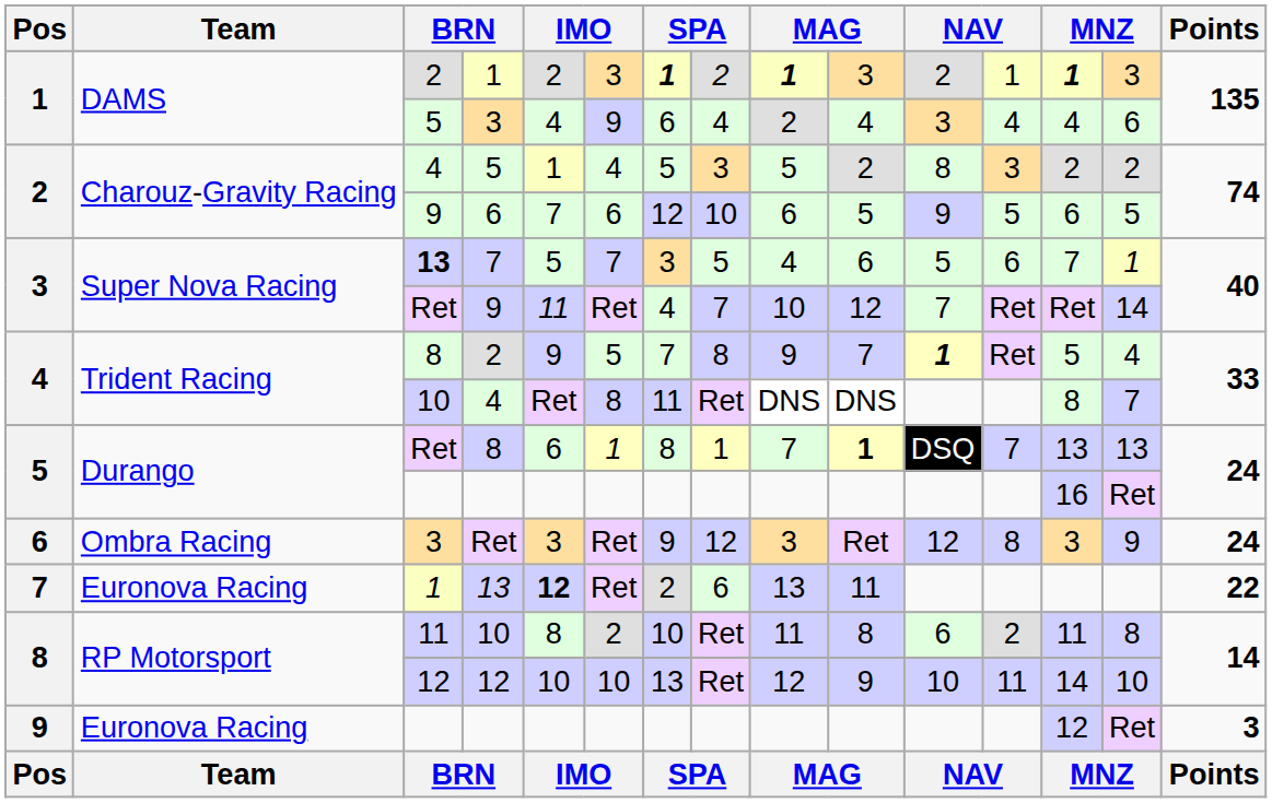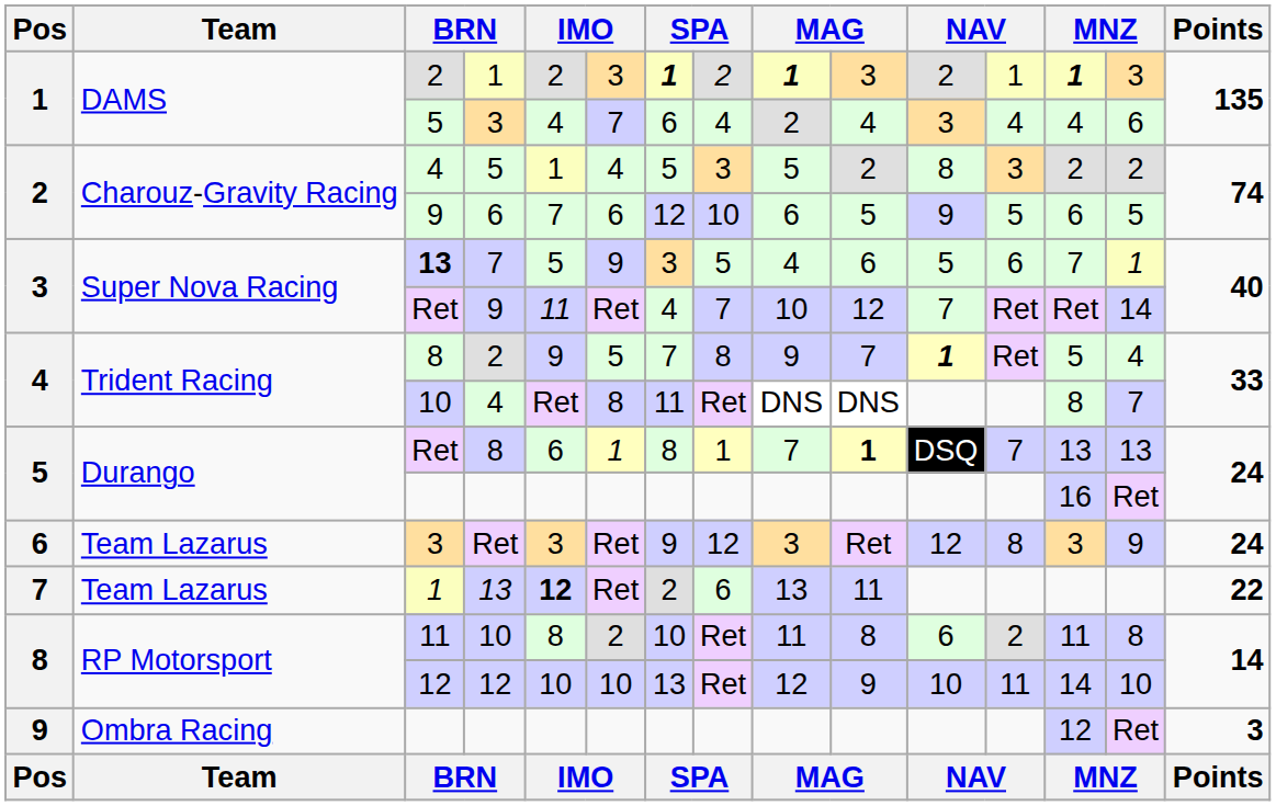row 3 | column 6: 9 -> 7
row 6 | column 6: 7 -> 9
row 12 | Team: Ombra Racing -> Team Lazarus
row 13 | Team: Euronova Racing -> Team Lazarus
row 16 | Team: Euronova Racing -> Ombra Racing
